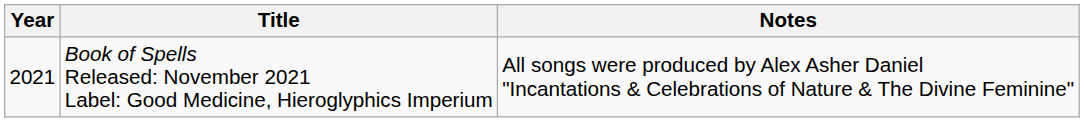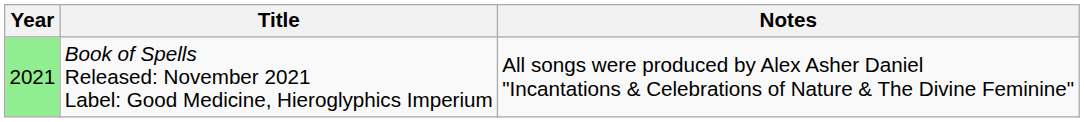row 2 | Year: no background -> lightgreen background
